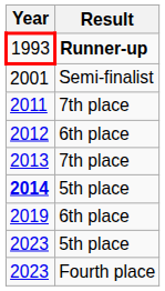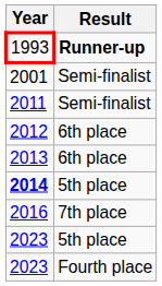row 4 | Result: 7th place -> Semi-finalist
row 6 | Result: 7th place -> 6th place
row 8 | Year: 2019 -> 2016
row 8 | Result: 6th place -> 7th place
